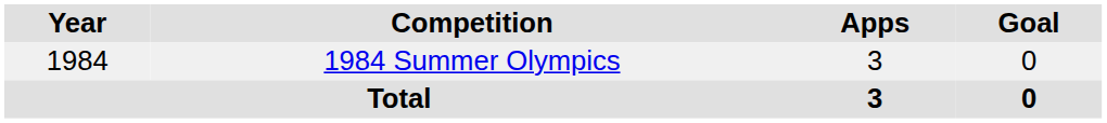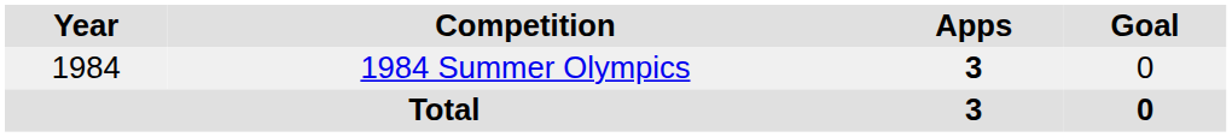1984 Summer Olympics | Apps: normal -> bold
